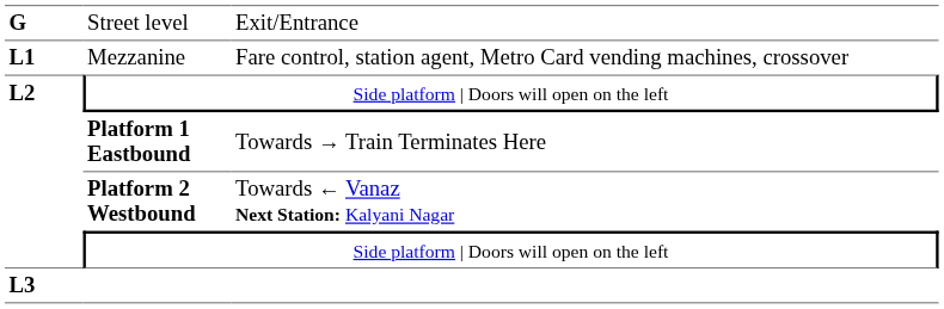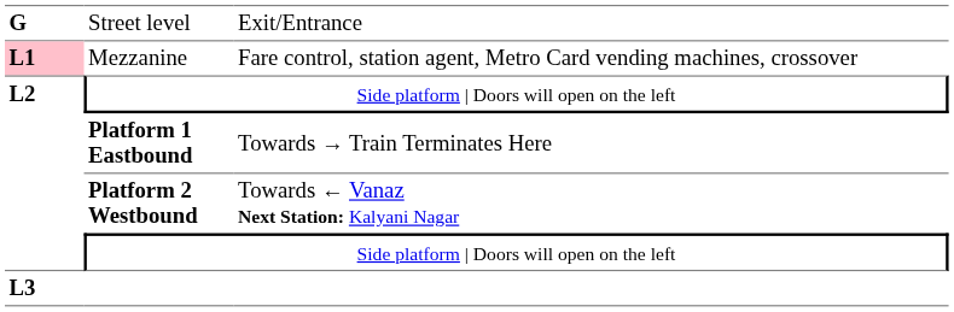Mezzanine | column 1: no background -> pink background
